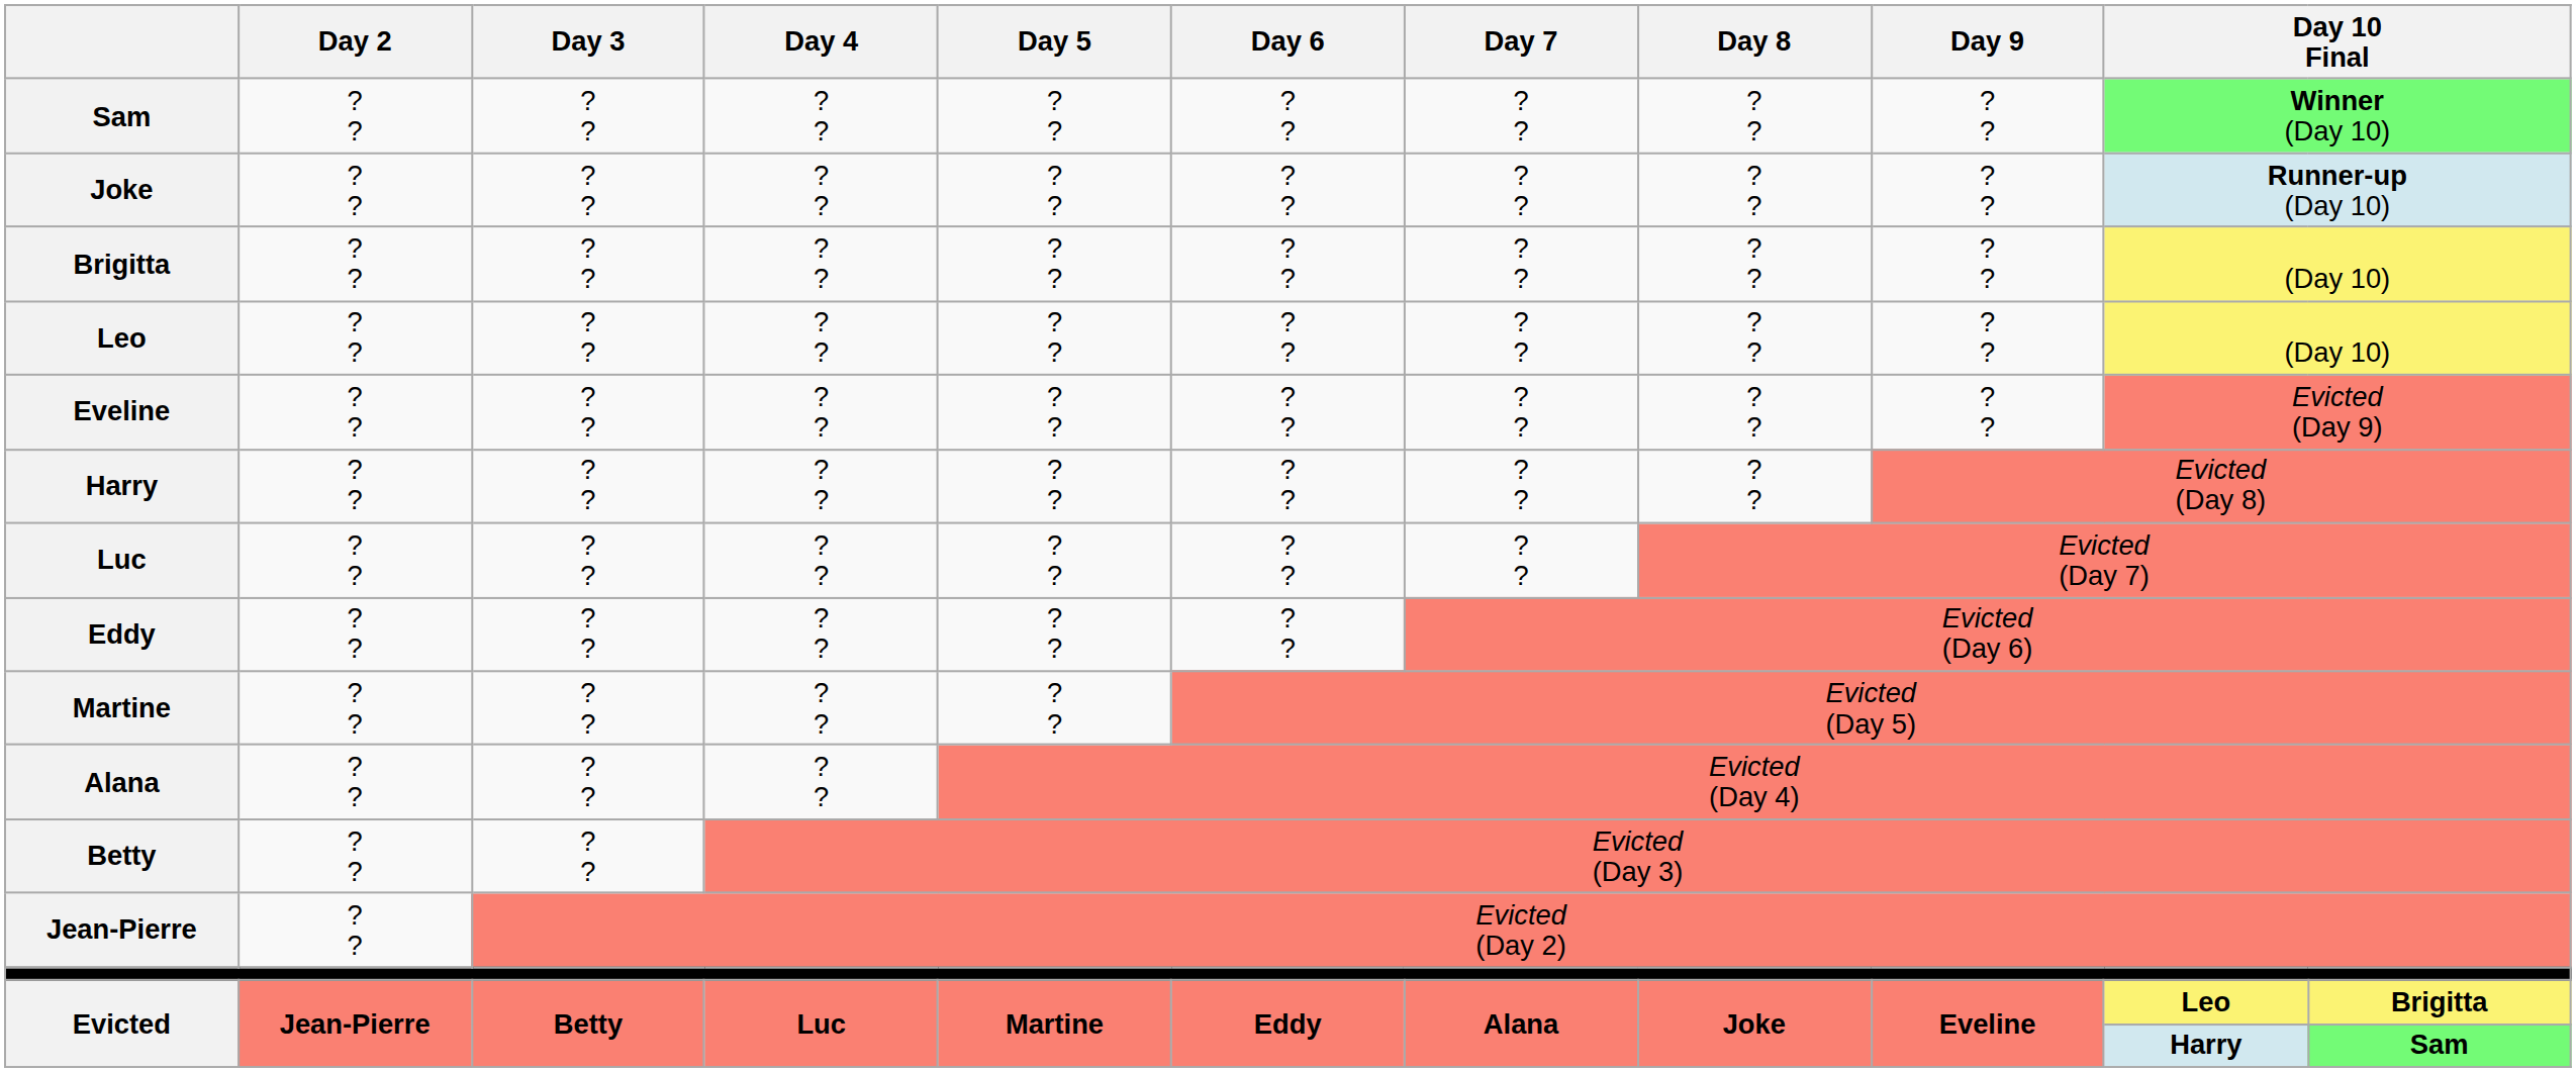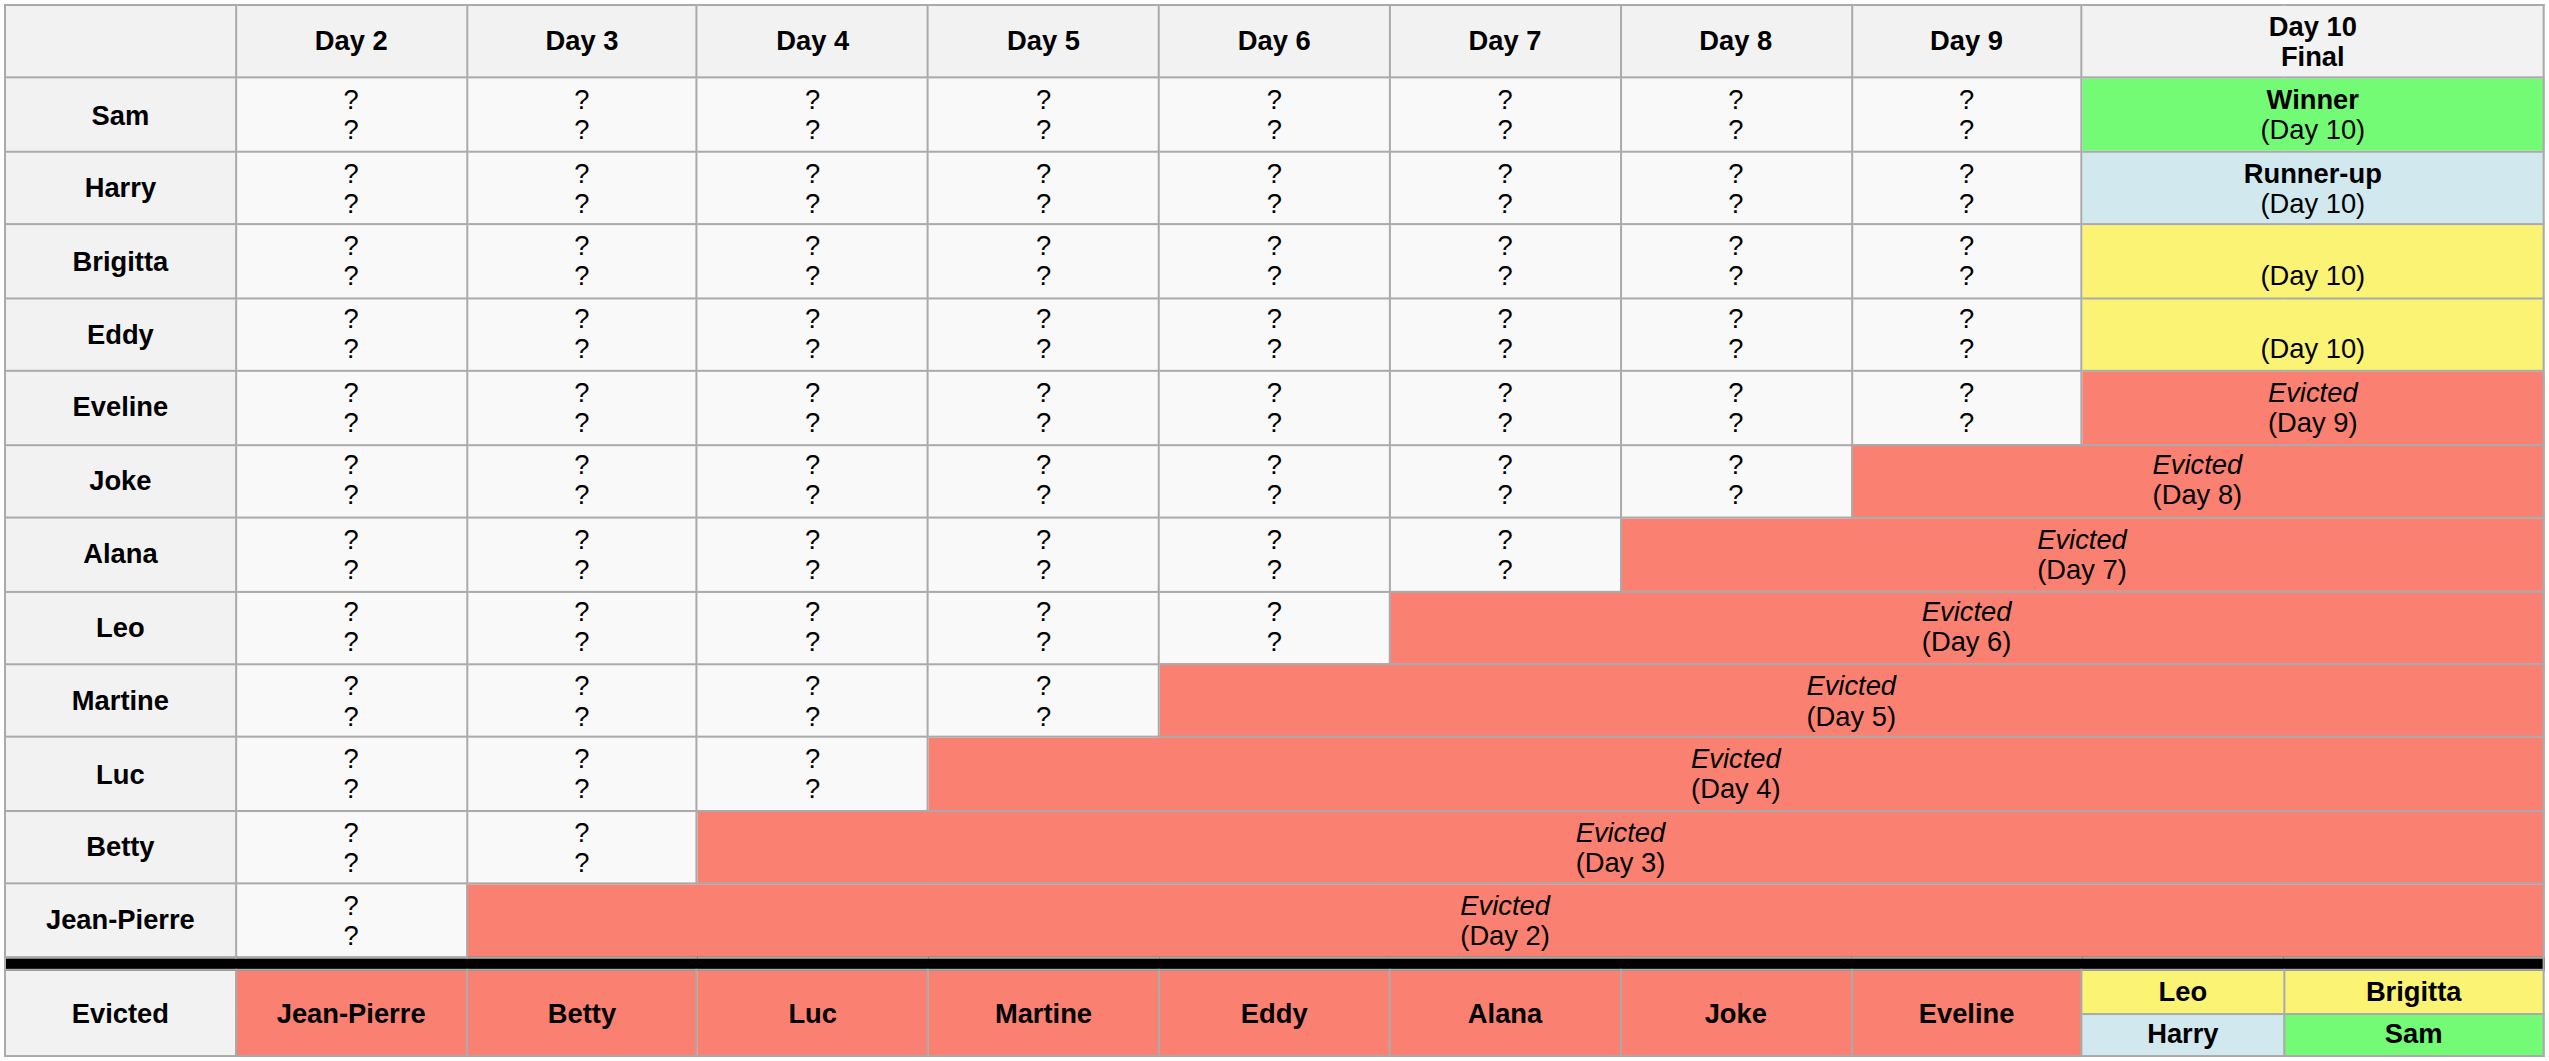row 3 | column 1: Joke -> Harry
row 5 | column 1: Leo -> Eddy
row 7 | column 1: Harry -> Joke
row 8 | column 1: Luc -> Alana
row 9 | column 1: Eddy -> Leo
row 11 | column 1: Alana -> Luc
